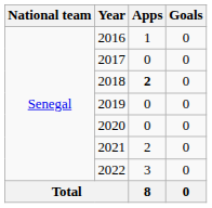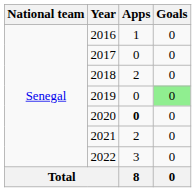2018 | Apps: bold -> normal
2019 | Goals: no background -> lightgreen background
2020 | Apps: normal -> bold
